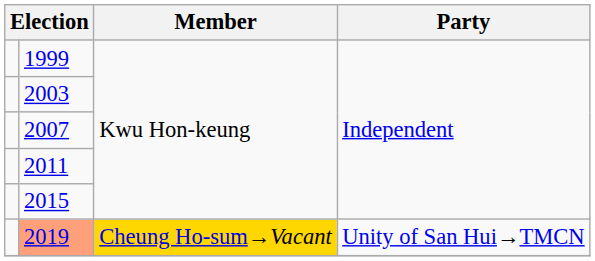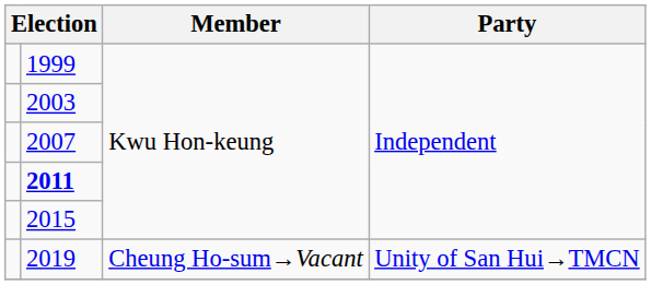2011 | column 2: normal -> bold
2019 | column 2: lightsalmon background -> no background
2019 | Member: gold background -> no background
